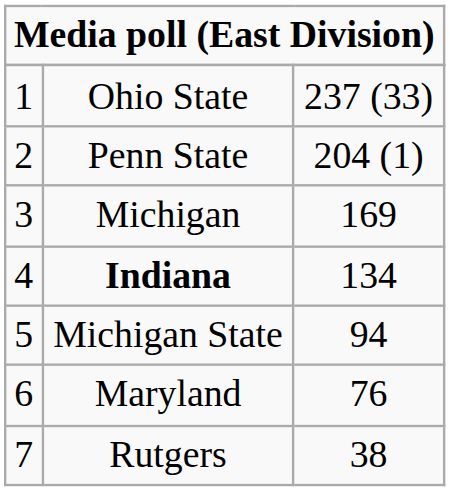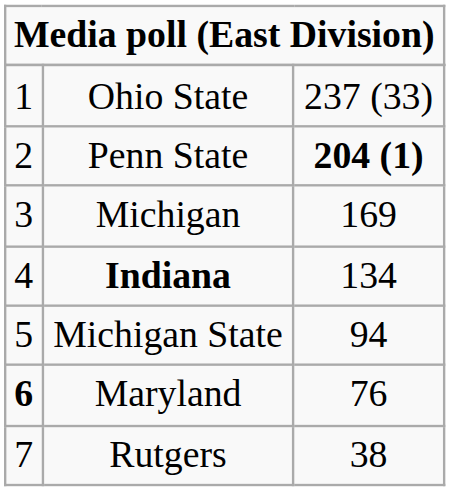Penn State | column 3: normal -> bold
Maryland | column 1: normal -> bold
